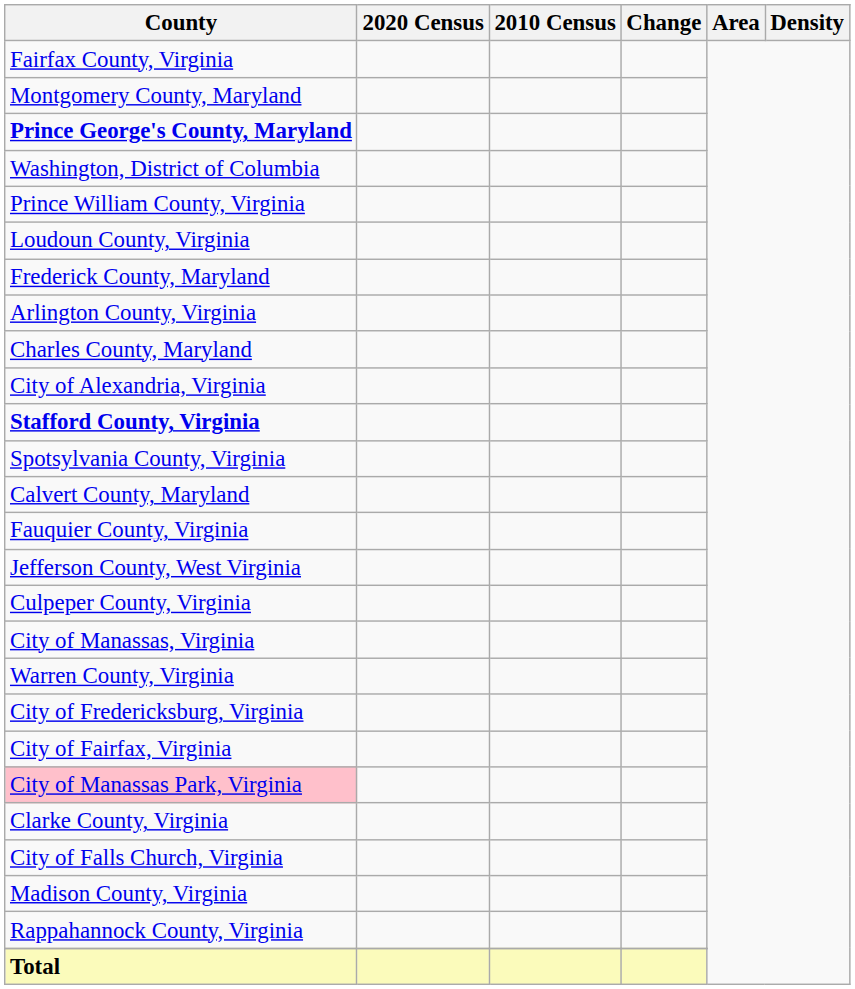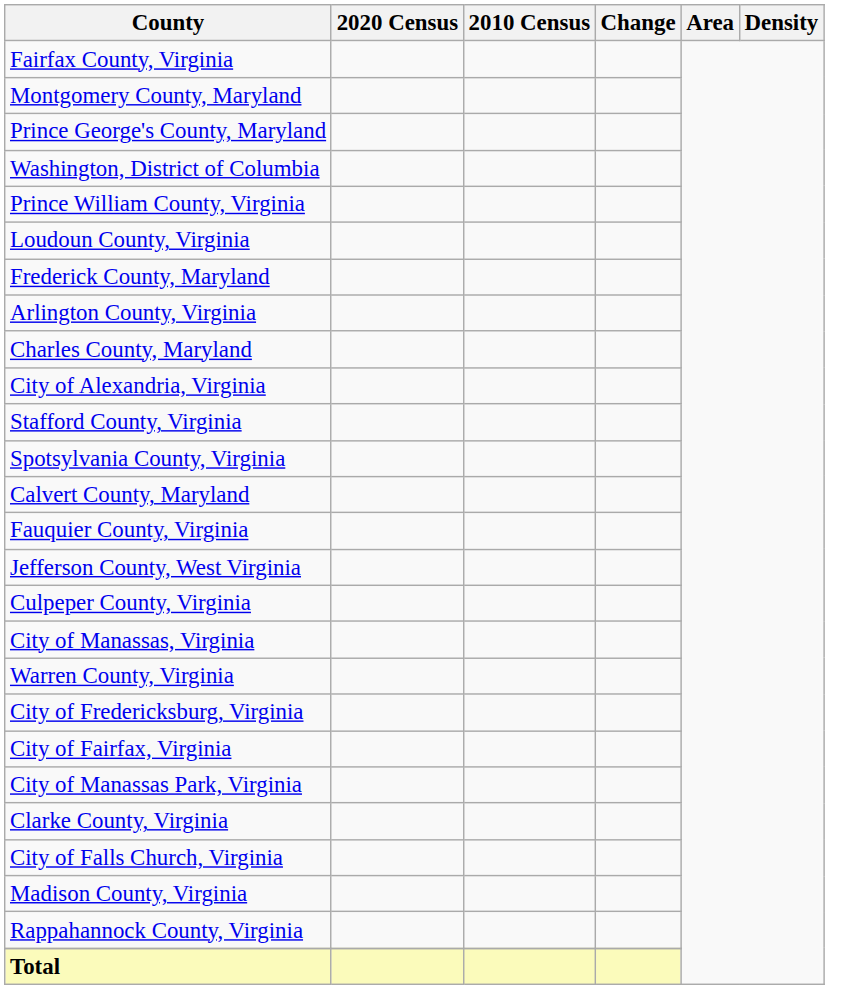Prince George's County, Maryland | County: bold -> normal
Stafford County, Virginia | County: bold -> normal
City of Manassas Park, Virginia | County: pink background -> no background
